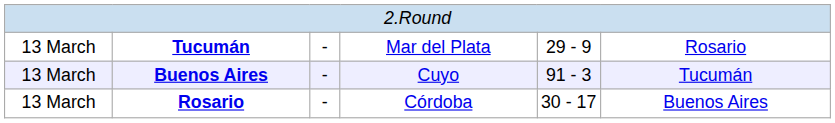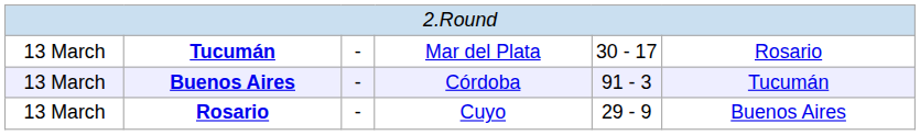row 2 | column 5: 29 - 9 -> 30 - 17
row 3 | column 4: Cuyo -> Córdoba
row 4 | column 4: Córdoba -> Cuyo
row 4 | column 5: 30 - 17 -> 29 - 9
